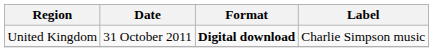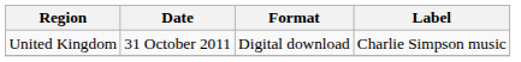United Kingdom | Format: bold -> normal
